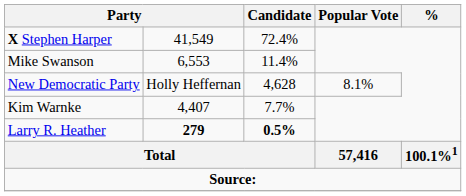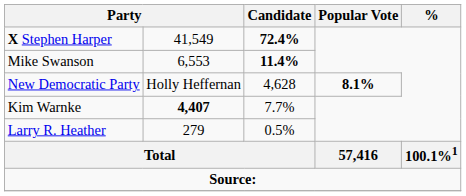X Stephen Harper | Candidate: normal -> bold
Mike Swanson | Candidate: normal -> bold
New Democratic Party | Popular Vote: normal -> bold
Kim Warnke | column 2: normal -> bold
Larry R. Heather | column 2: bold -> normal
Larry R. Heather | Candidate: bold -> normal
